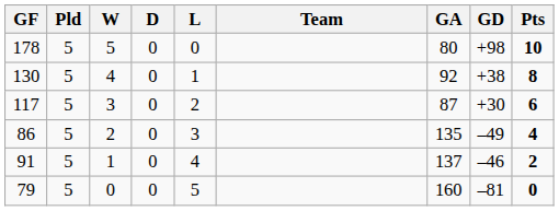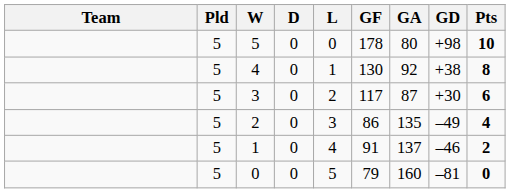columns swapped: Team <-> GF
